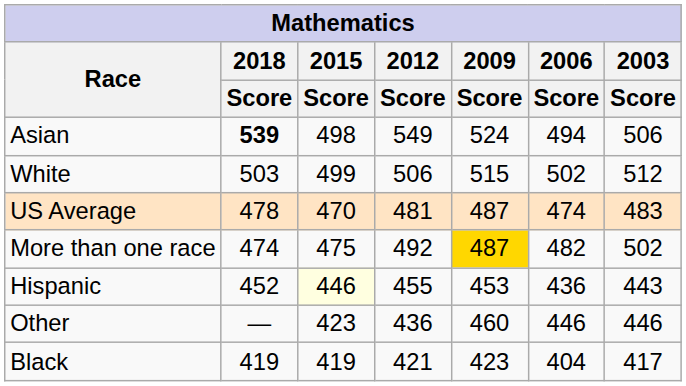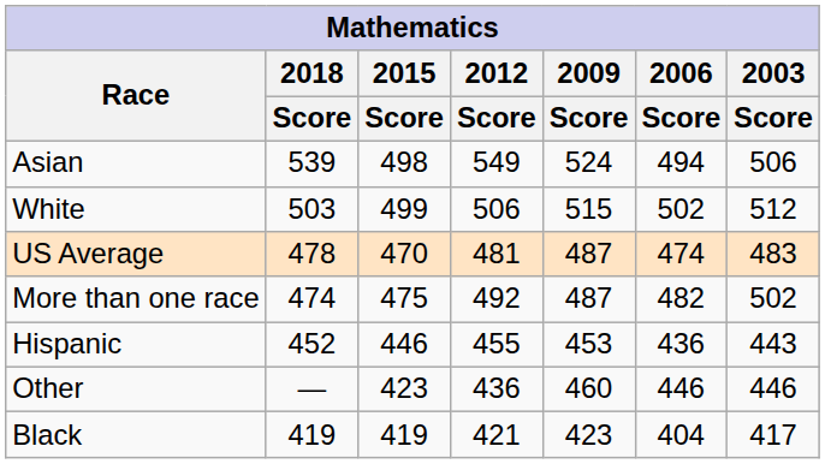Asian | 2018 / Score: bold -> normal
More than one race | 2009 / Score: gold background -> no background
Hispanic | 2015 / Score: lightyellow background -> no background
